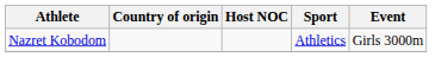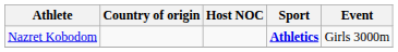Nazret Kobodom | Sport: normal -> bold
